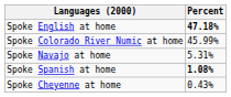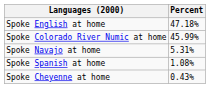Spoke English at home | Percent: bold -> normal
Spoke Spanish at home | Percent: bold -> normal
